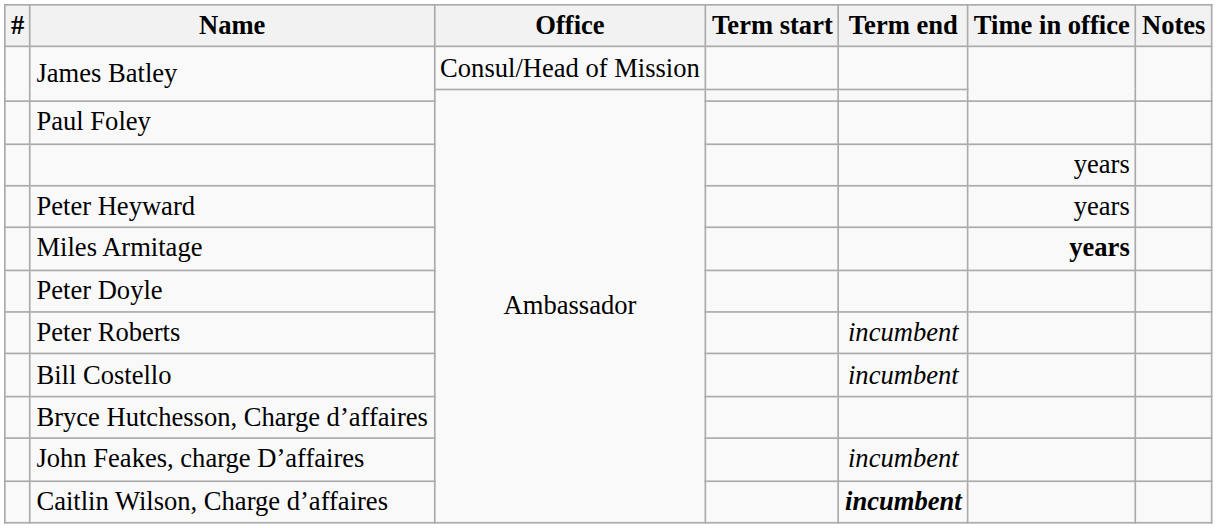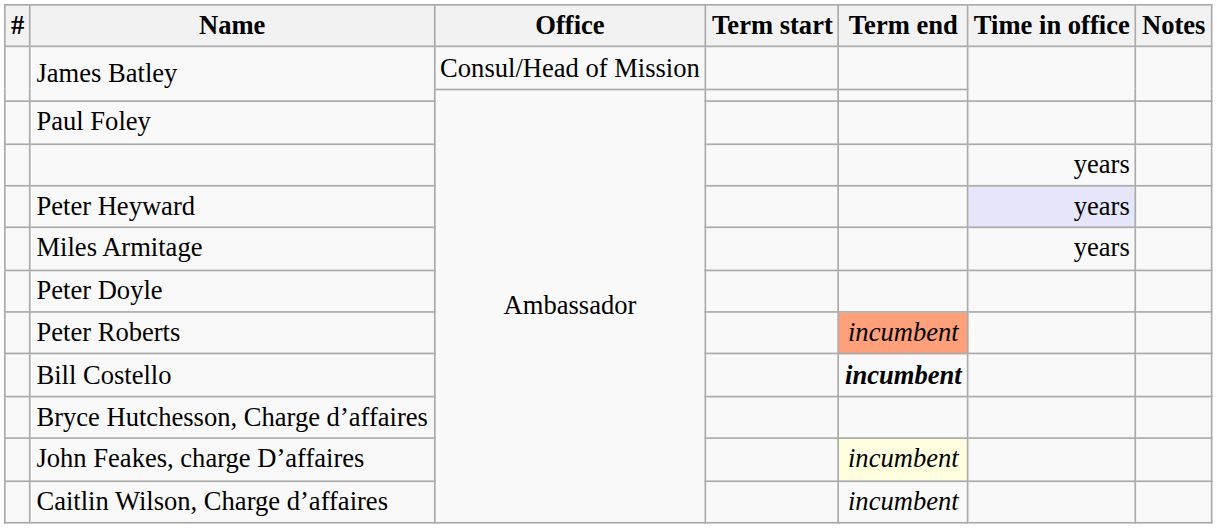Peter Heyward | Time in office: no background -> lavender background
Miles Armitage | Time in office: bold -> normal
Peter Roberts | Term end: no background -> lightsalmon background
Bill Costello | Term end: normal -> bold
John Feakes, charge D’affaires | Term end: no background -> lightyellow background
Caitlin Wilson, Charge d’affaires | Term end: bold -> normal
